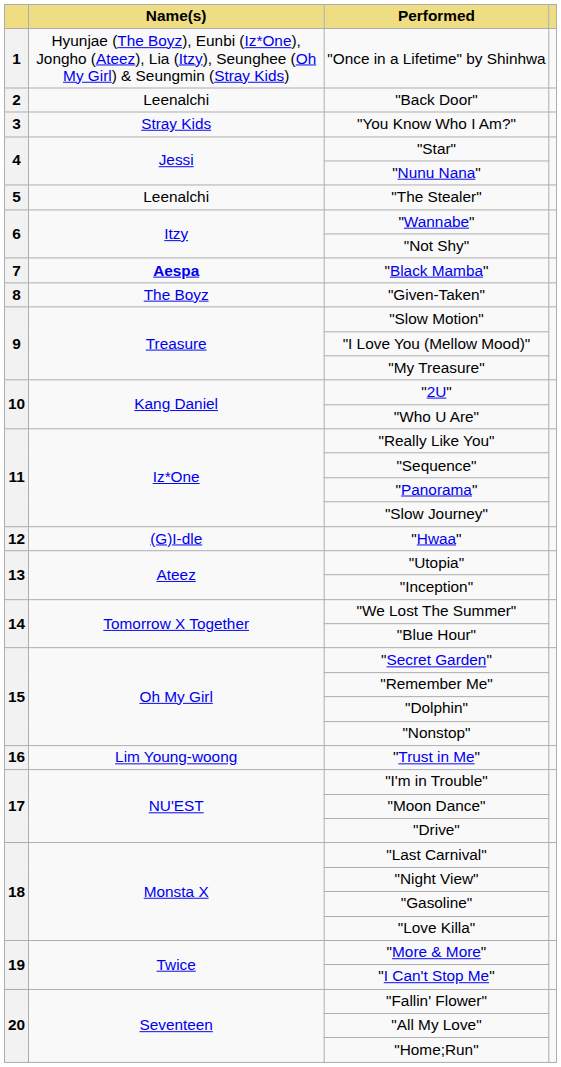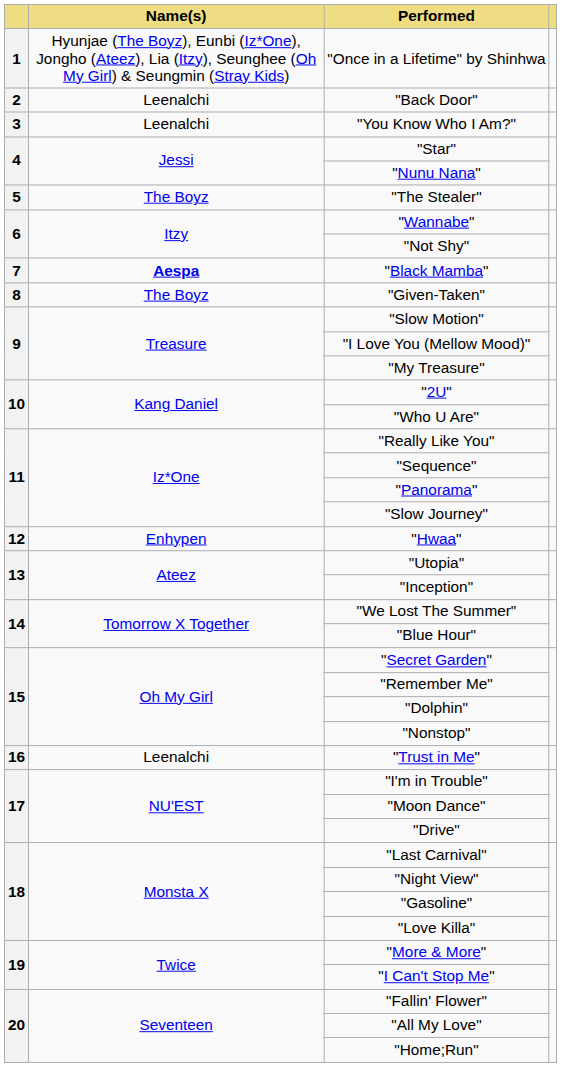"You Know Who I Am?" | Name(s): Stray Kids -> Leenalchi
"The Stealer" | Name(s): Leenalchi -> The Boyz
"Hwaa" | Name(s): (G)I-dle -> Enhypen
"Trust in Me" | Name(s): Lim Young-woong -> Leenalchi
